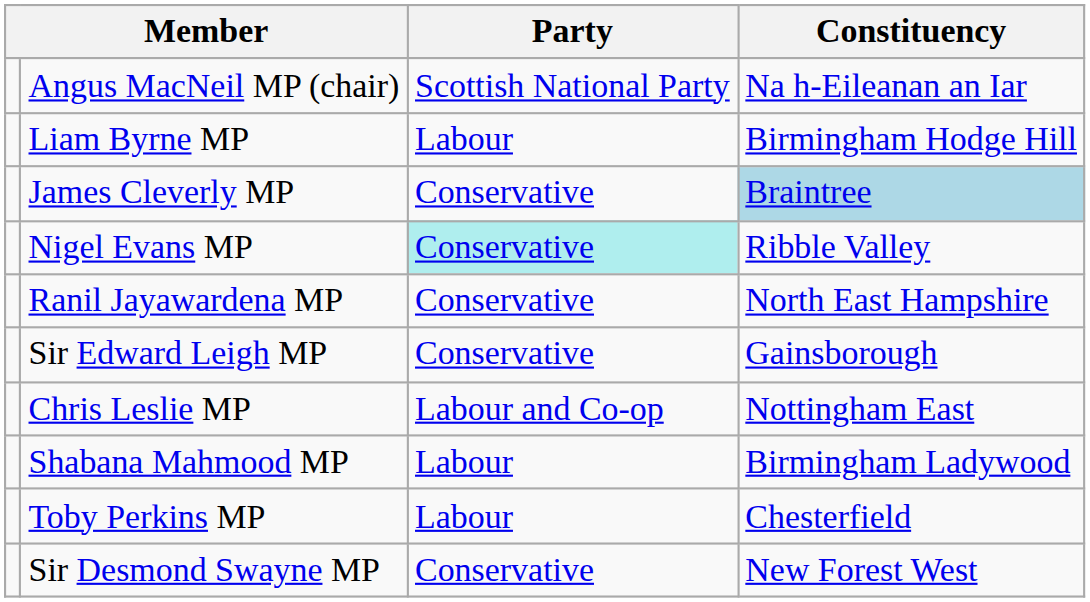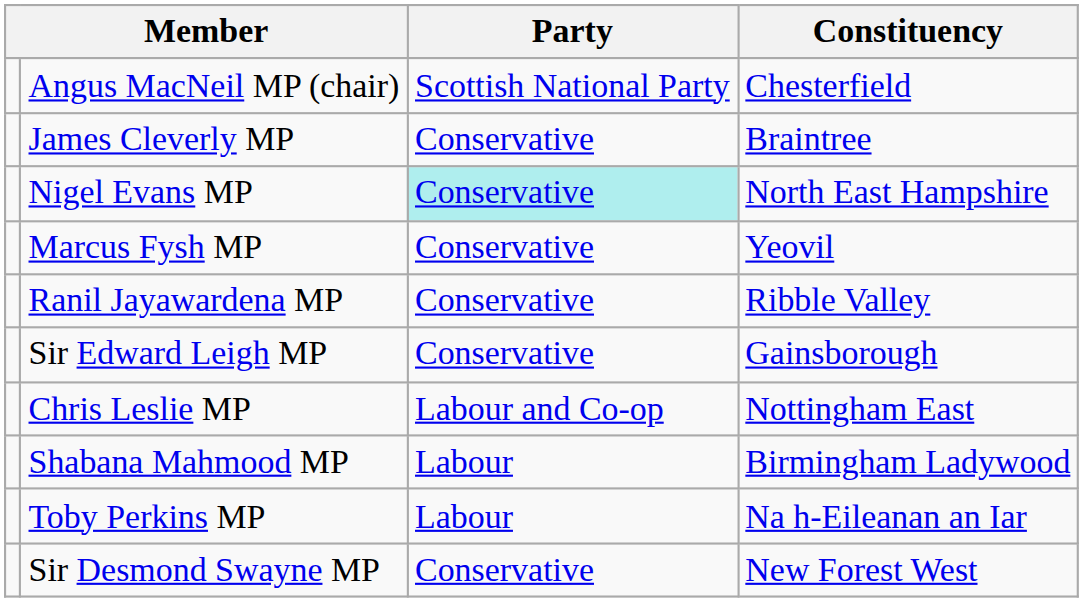Angus MacNeil MP (chair) | Constituency: Na h-Eileanan an Iar -> Chesterfield
- row: Liam Byrne MP | Labour | Birmingham Hodge Hill
James Cleverly MP | Constituency: lightblue background -> no background
Nigel Evans MP | Constituency: Ribble Valley -> North East Hampshire
+ row: Marcus Fysh MP | Conservative | Yeovil
Ranil Jayawardena MP | Constituency: North East Hampshire -> Ribble Valley
Toby Perkins MP | Constituency: Chesterfield -> Na h-Eileanan an Iar
